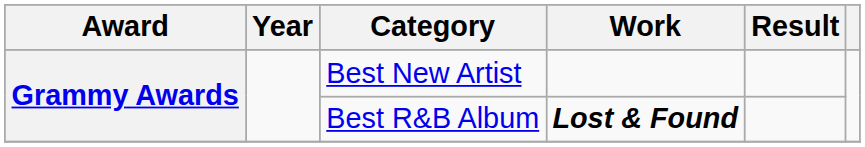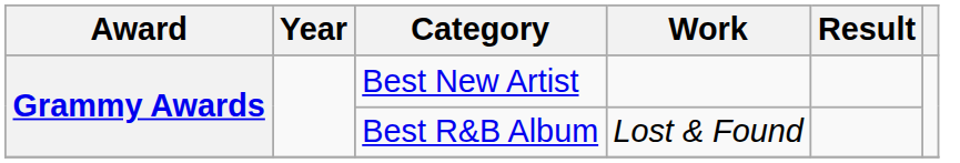Best R&B Album | Work: bold -> normal
